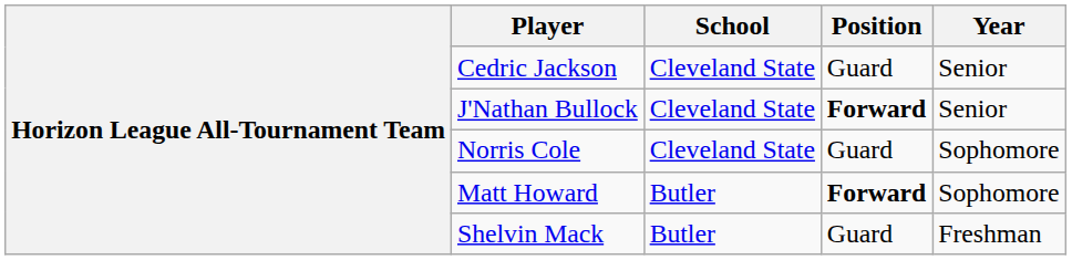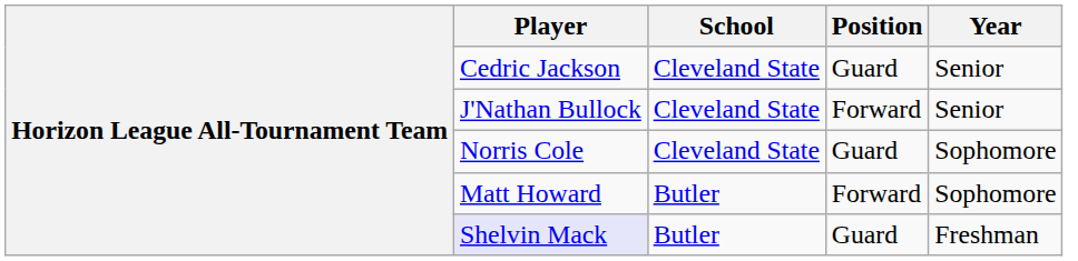row 3 | Position: bold -> normal
row 5 | Position: bold -> normal
row 6 | Player: no background -> lavender background
